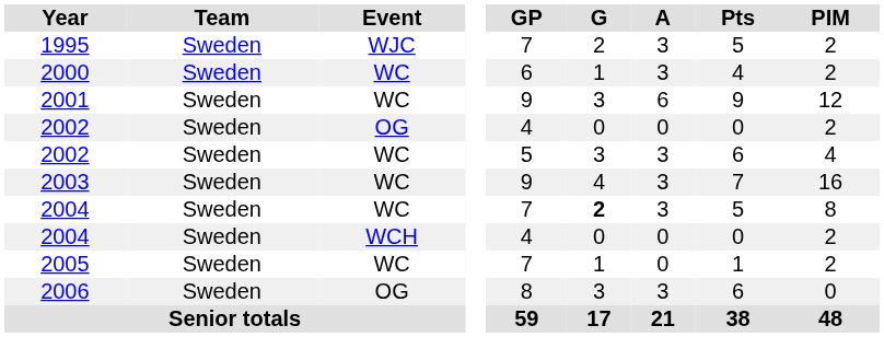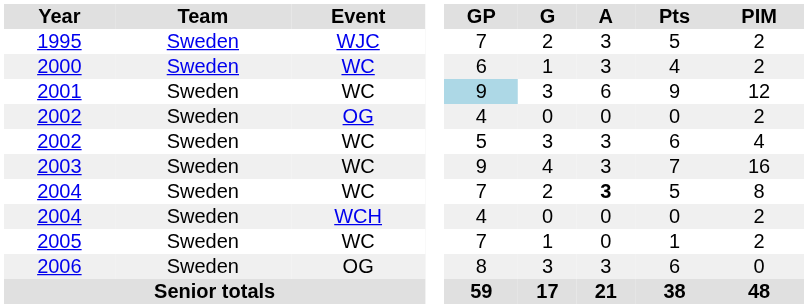2001 | GP: no background -> lightblue background
2004 / WC | G: bold -> normal
2004 / WC | A: normal -> bold
